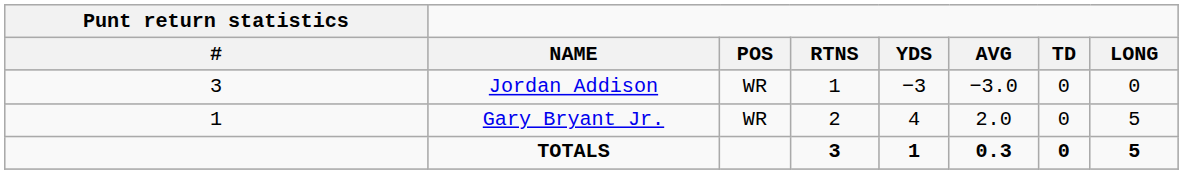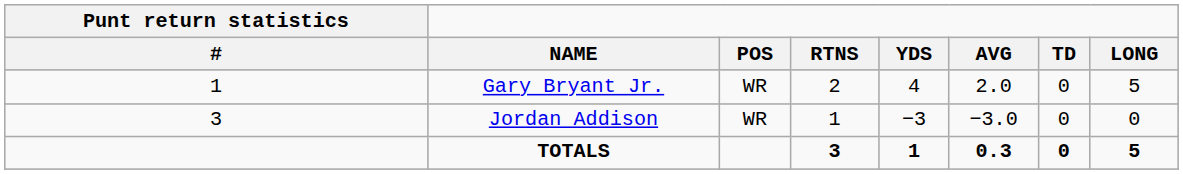rows swapped: Gary Bryant Jr. <-> Jordan Addison
